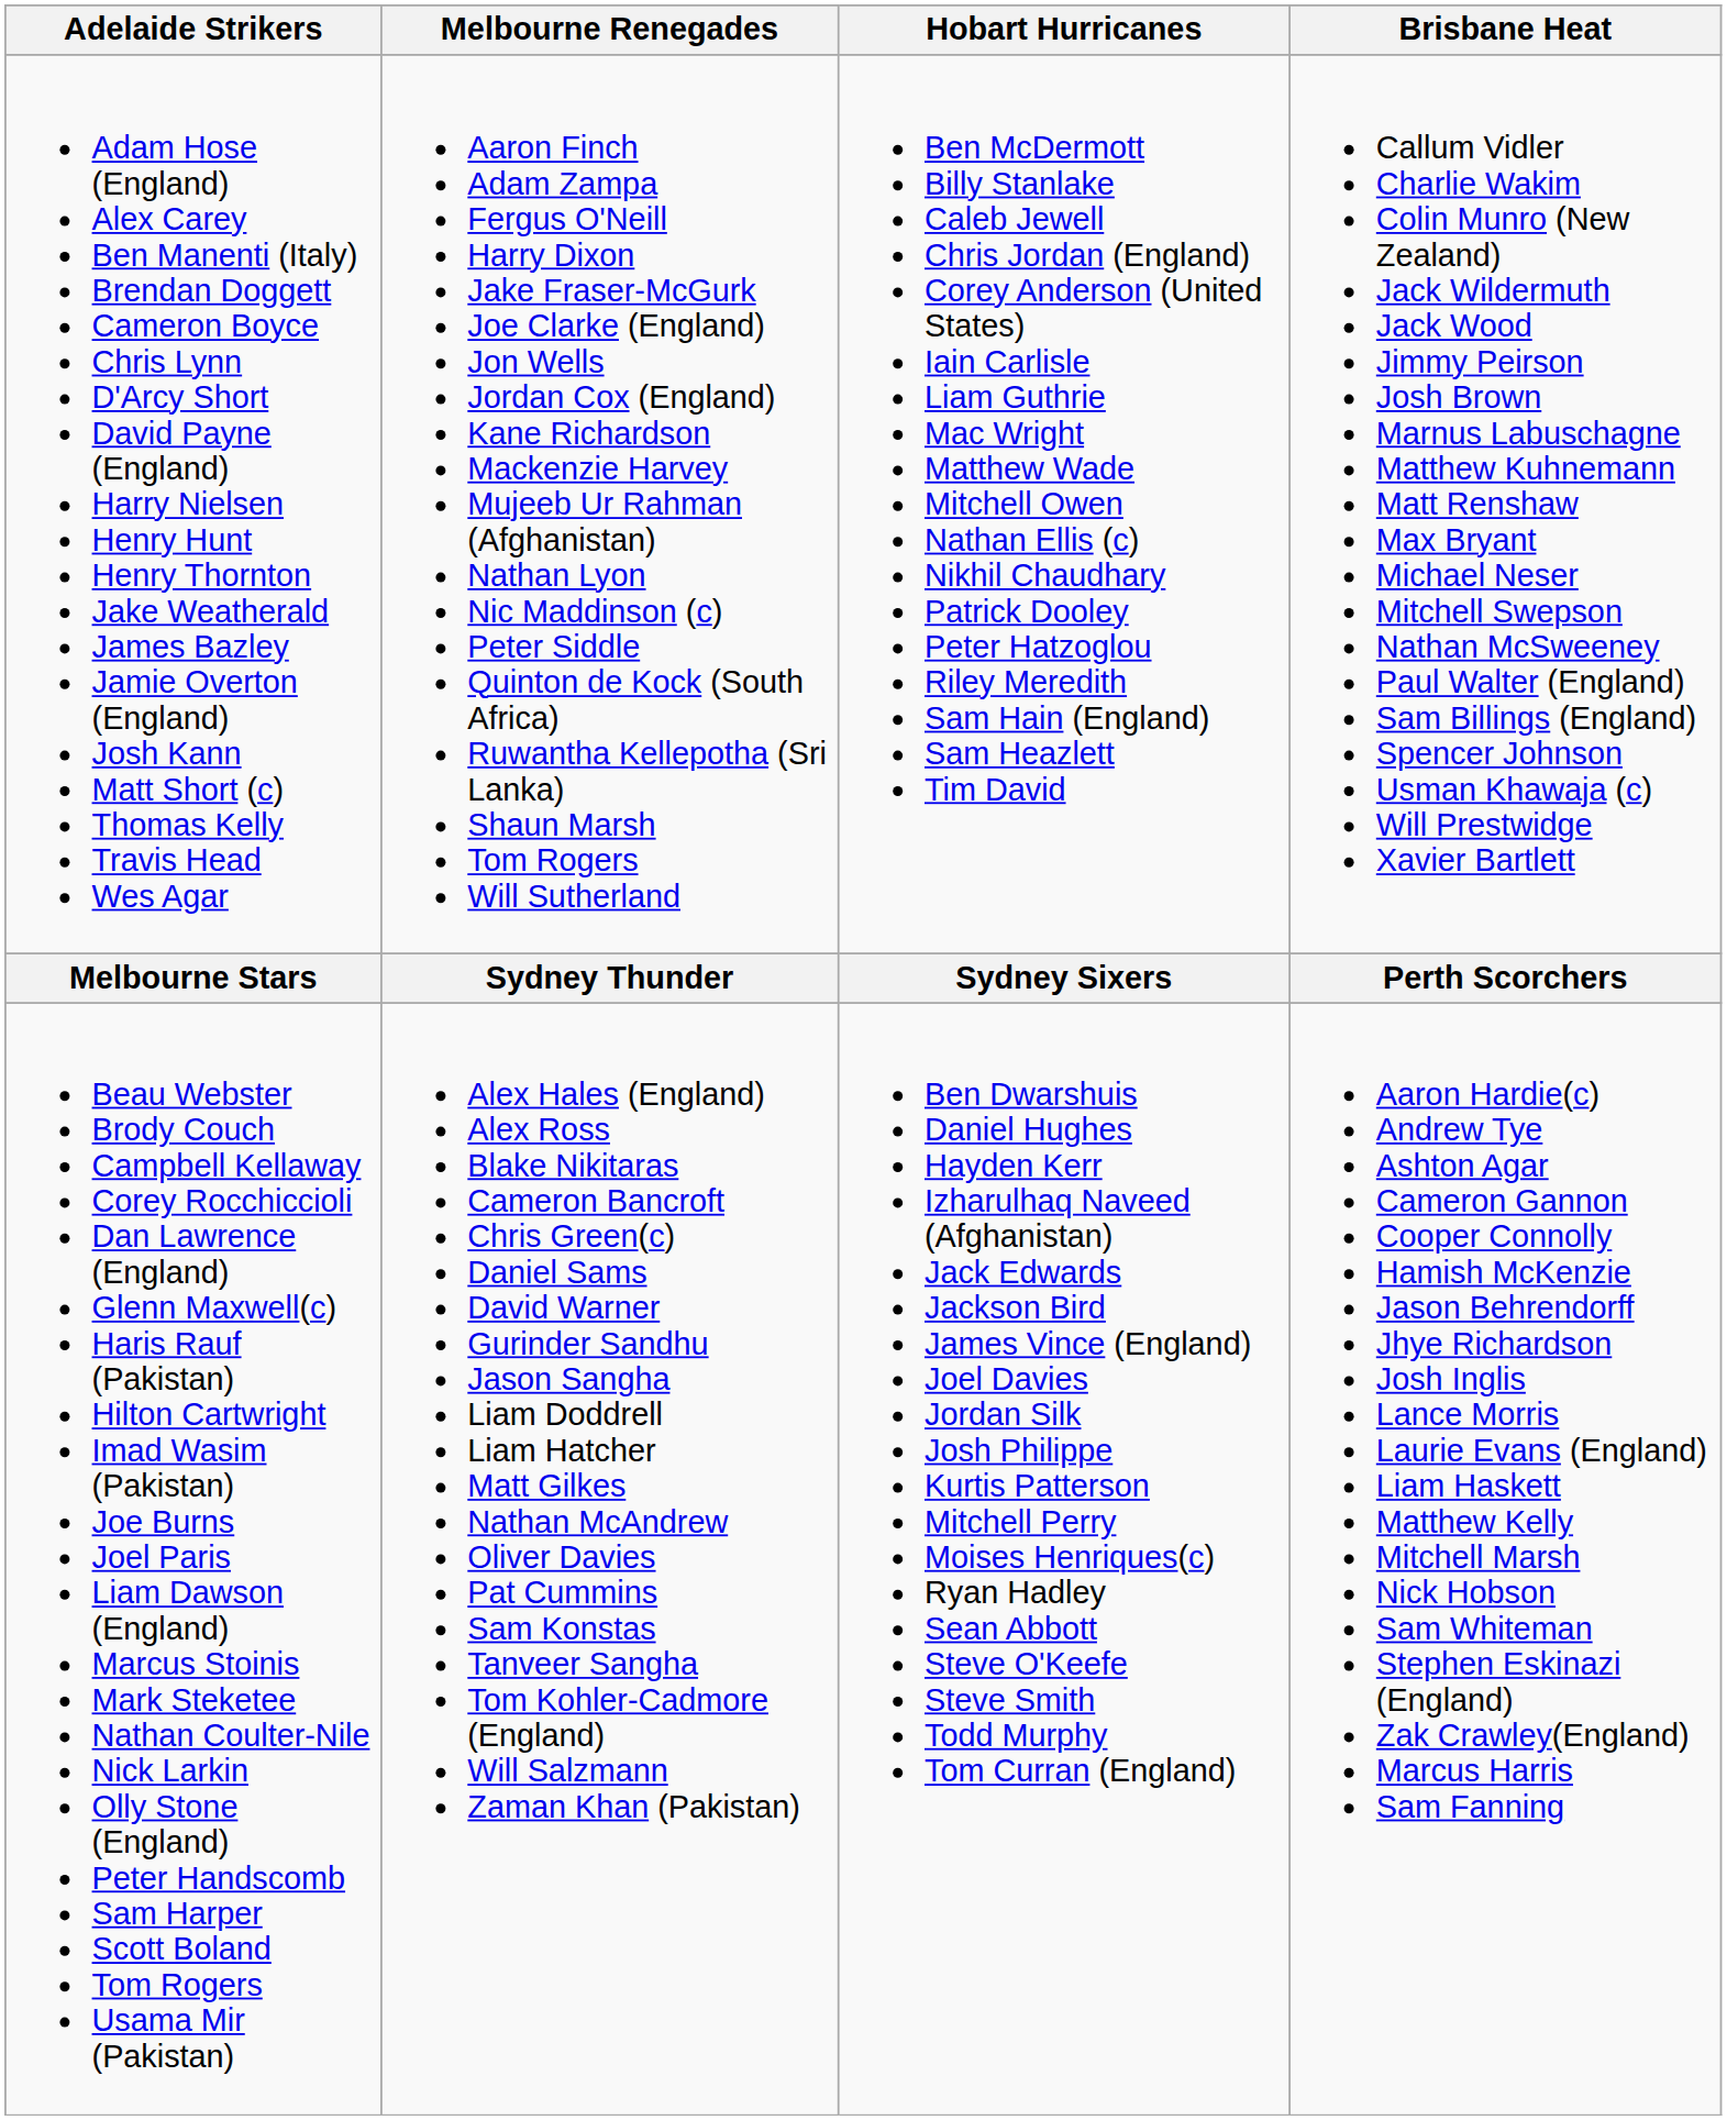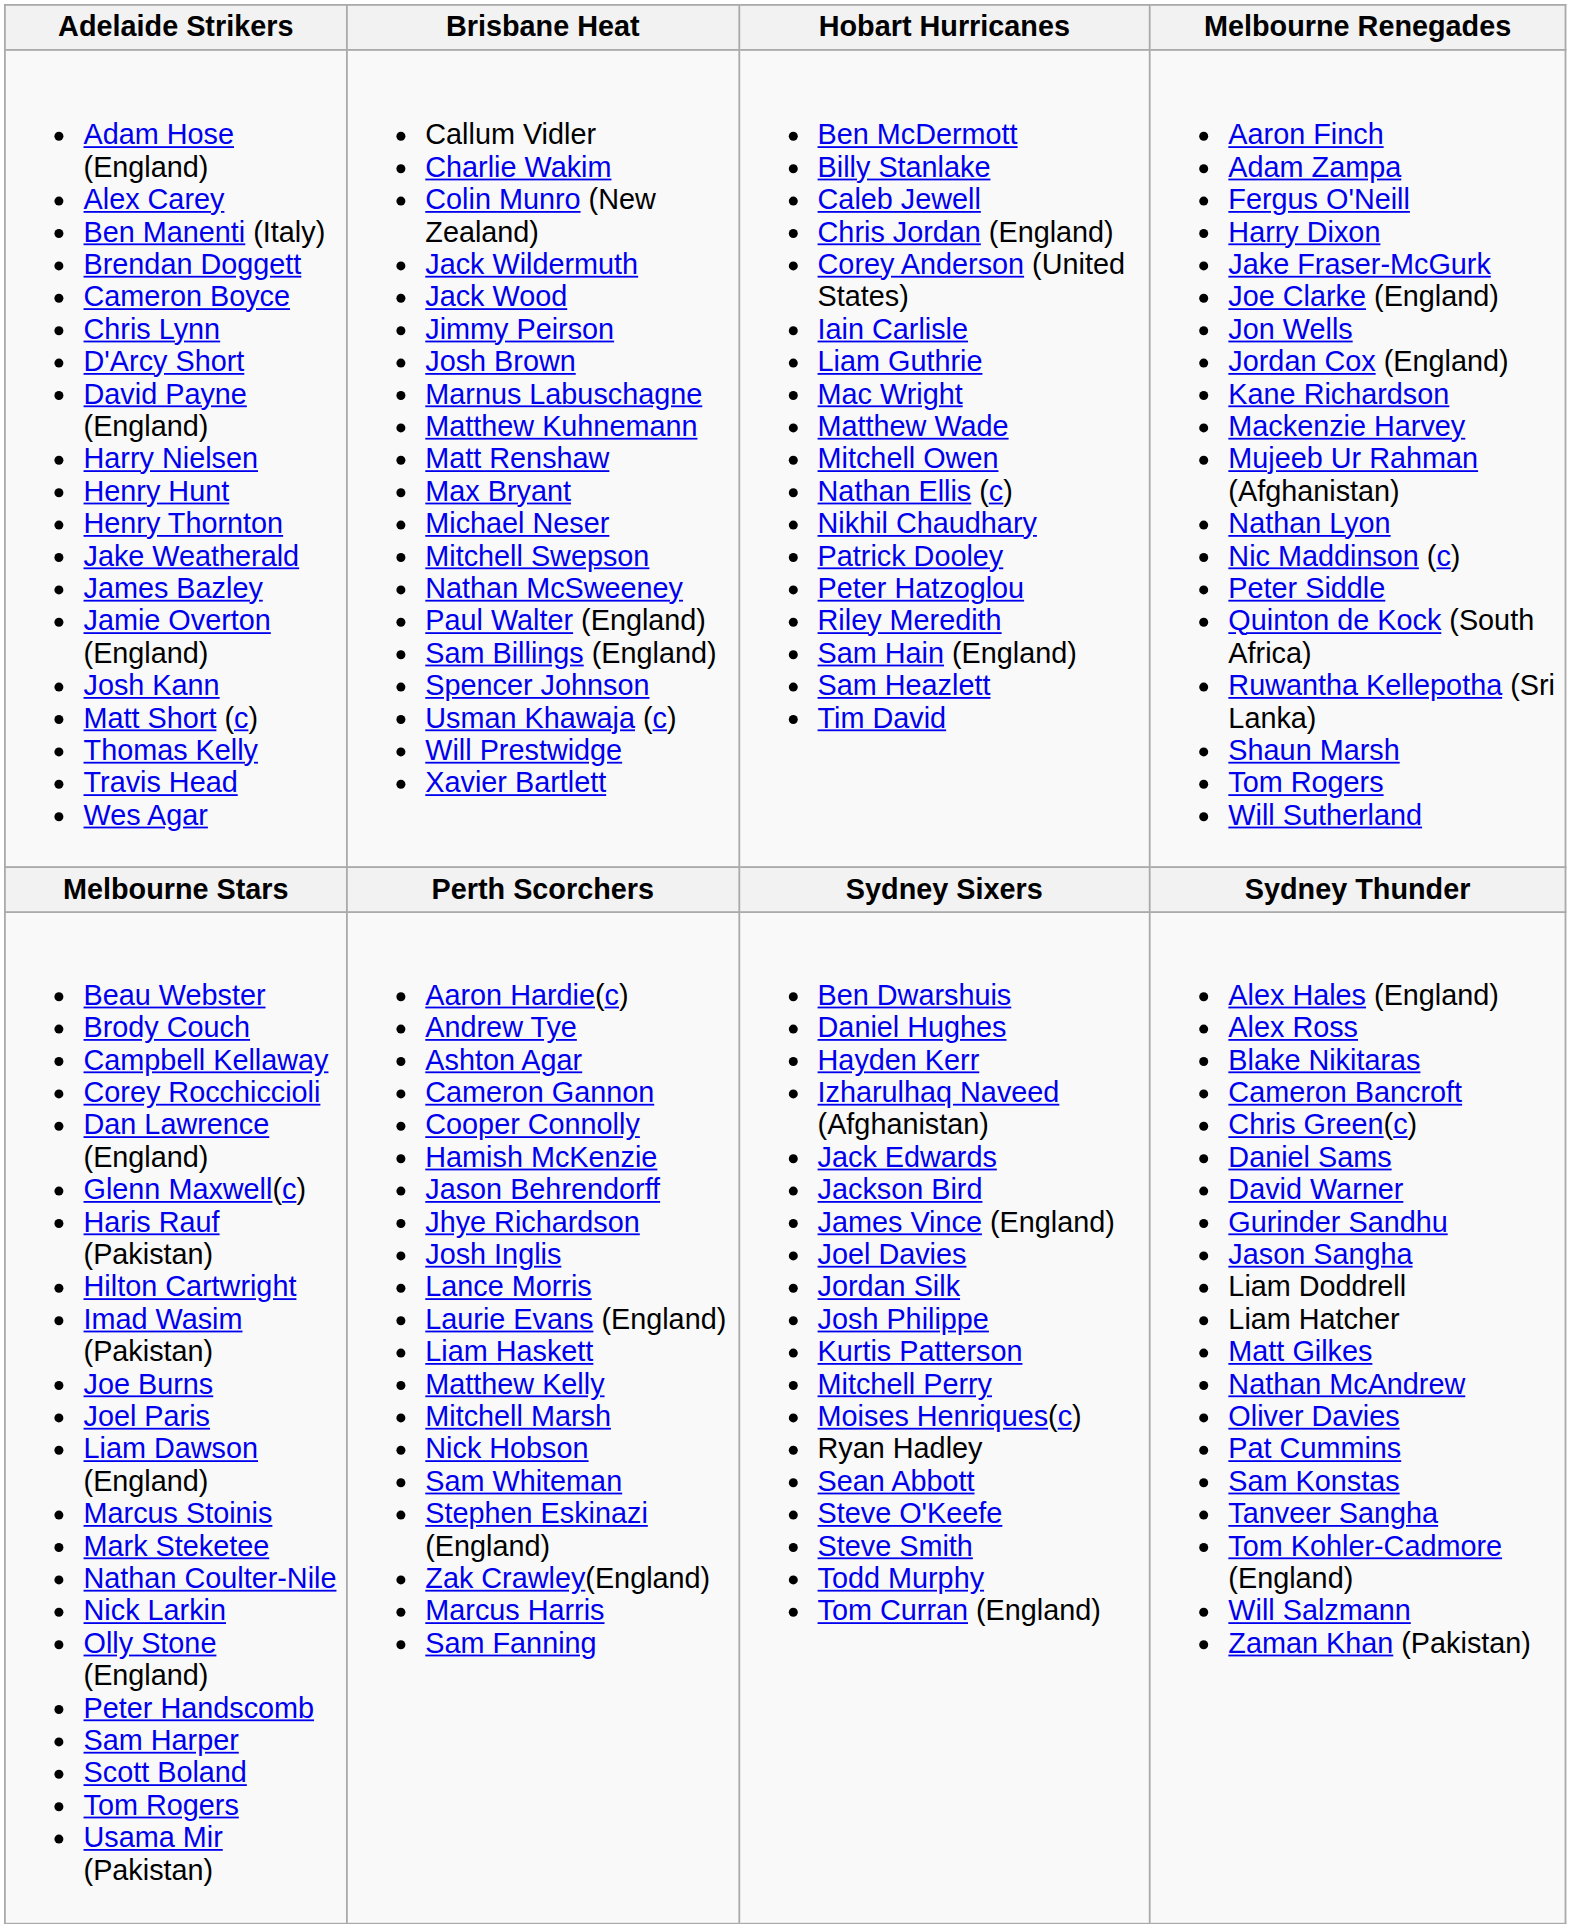columns swapped: Brisbane Heat <-> Melbourne Renegades
